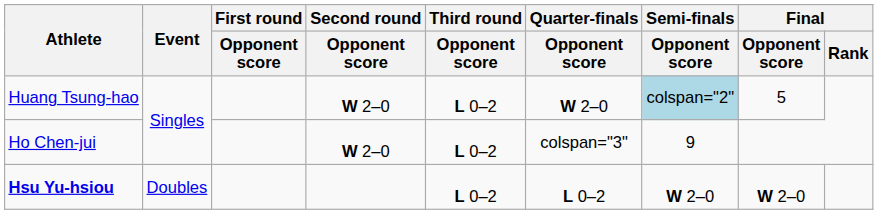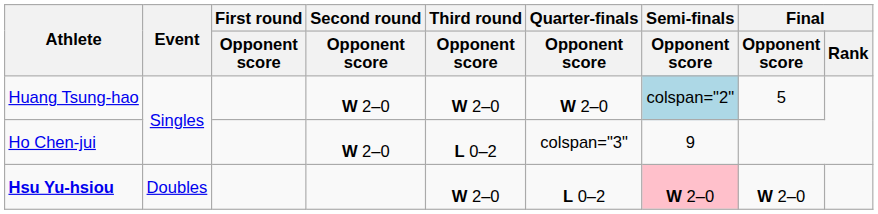Huang Tsung-hao | Third round / Opponent score: L 0–2 -> W 2–0
Hsu Yu-hsiou | Third round / Opponent score: L 0–2 -> W 2–0
Hsu Yu-hsiou | Semi-finals / Opponent score: no background -> pink background
